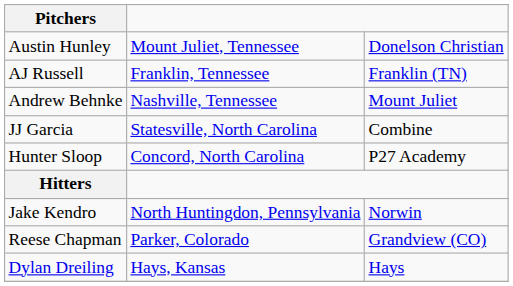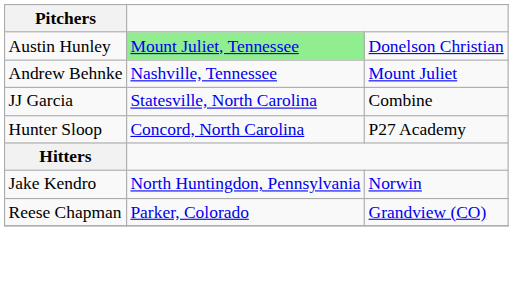Austin Hunley | column 2: no background -> lightgreen background
- row: AJ Russell | Franklin, Tennessee | Franklin (TN)
- row: Dylan Dreiling | Hays, Kansas | Hays
